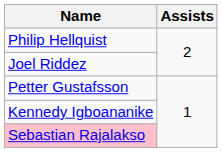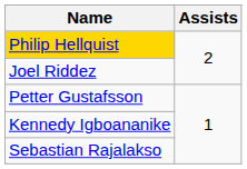Philip Hellquist | Name: no background -> gold background
Sebastian Rajalakso | Name: pink background -> no background
